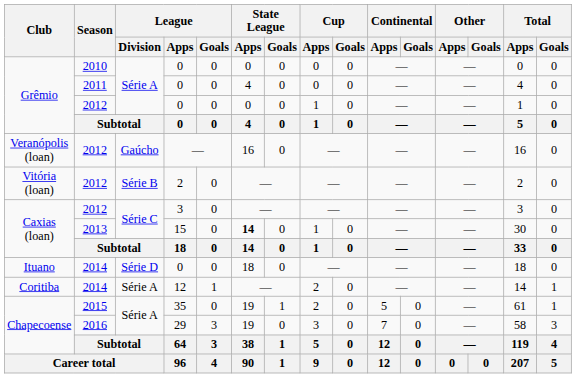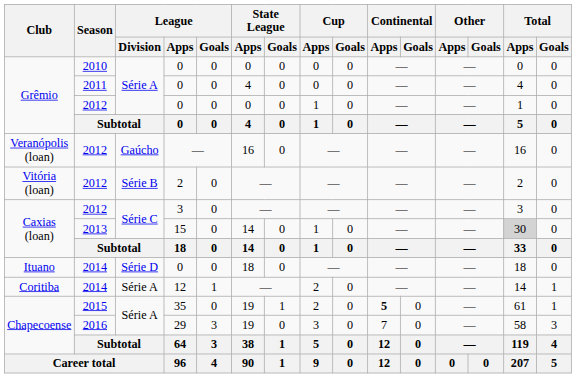15 | State League / Apps: bold -> normal
15 | Total / Apps: no background -> lightgrey background
35 | Continental / Apps: normal -> bold
